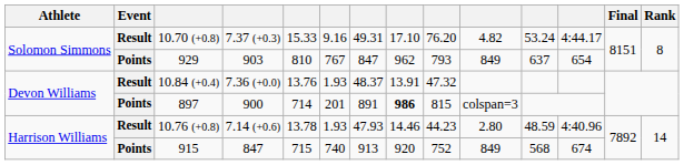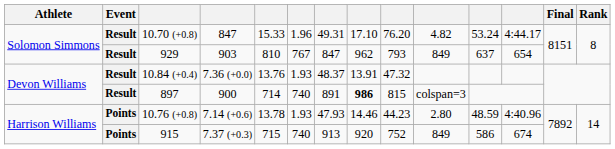10.70 (+0.8) | column 4: 7.37 (+0.3) -> 847
10.70 (+0.8) | column 6: 9.16 -> 1.96
929 | Event: Points -> Result
897 | Event: Points -> Result
897 | column 6: 201 -> 740
10.76 (+0.8) | Event: Result -> Points
915 | column 4: 847 -> 7.37 (+0.3)
915 | column 11: 568 -> 586
